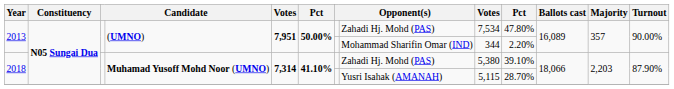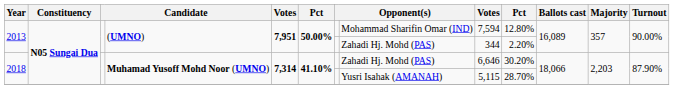row 2 | column 8: Zahadi Hj. Mohd (PAS) -> Mohammad Sharifin Omar (IND)
row 2 | column 9: 7,534 -> 7,594
row 2 | column 10: 47.80% -> 12.80%
row 3 | column 8: Mohammad Sharifin Omar (IND) -> Zahadi Hj. Mohd (PAS)
row 4 | column 9: 5,380 -> 6,646
row 4 | column 10: 39.10% -> 30.20%
